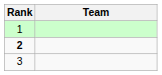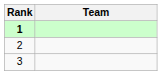1 | Rank: normal -> bold
2 | Rank: bold -> normal
